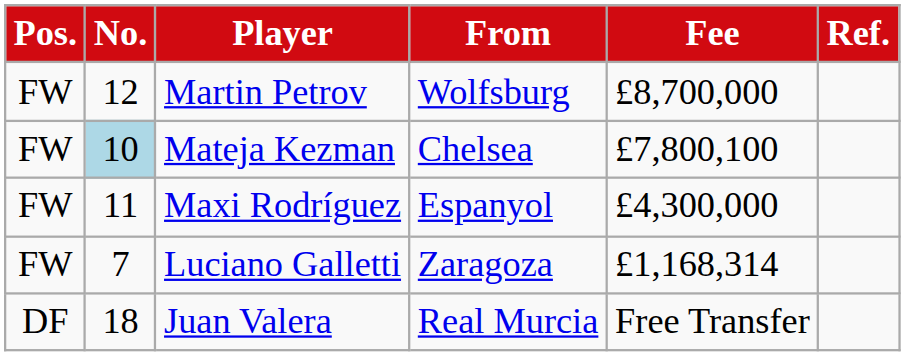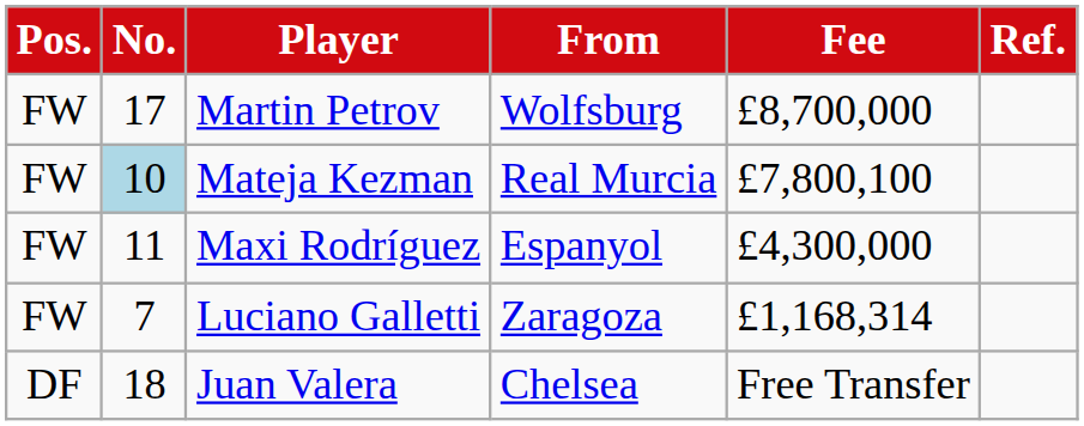Martin Petrov | No.: 12 -> 17
Mateja Kezman | From: Chelsea -> Real Murcia
Juan Valera | From: Real Murcia -> Chelsea
